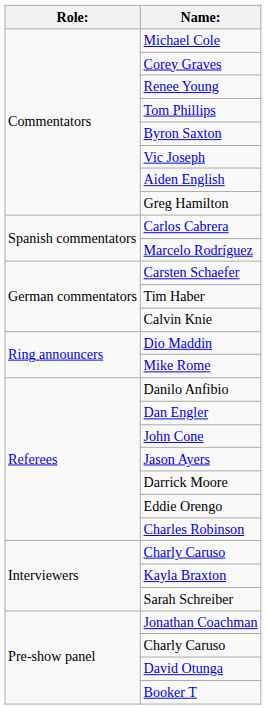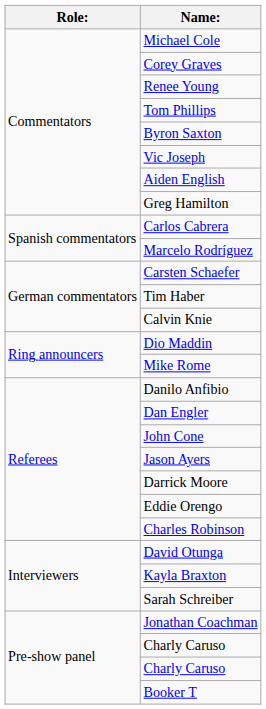row 24 | Name:: Charly Caruso -> David Otunga
row 29 | Name:: David Otunga -> Charly Caruso
